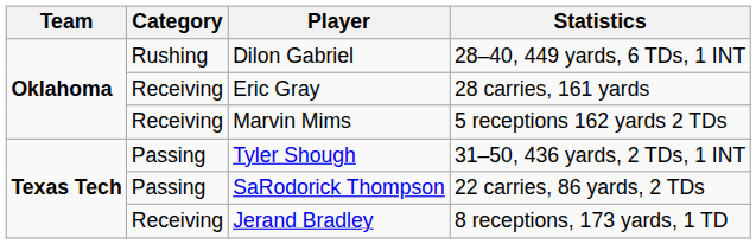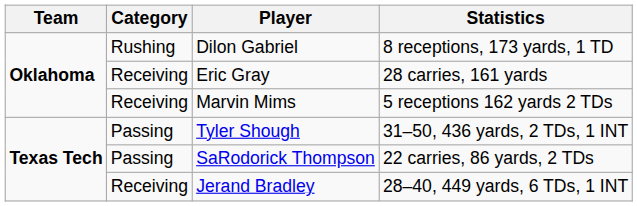Dilon Gabriel | Statistics: 28–40, 449 yards, 6 TDs, 1 INT -> 8 receptions, 173 yards, 1 TD
Jerand Bradley | Statistics: 8 receptions, 173 yards, 1 TD -> 28–40, 449 yards, 6 TDs, 1 INT
